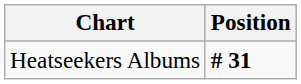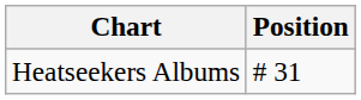Heatseekers Albums | Position: bold -> normal
